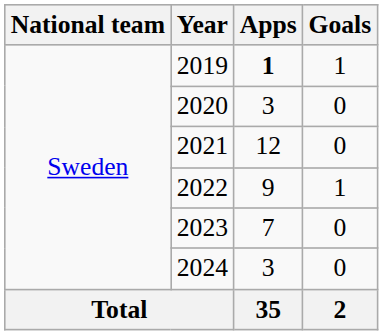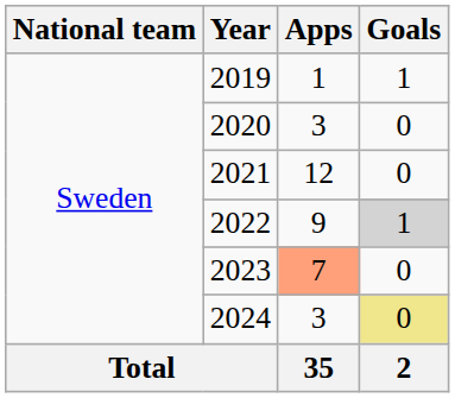2019 | Apps: bold -> normal
2022 | Goals: no background -> lightgrey background
2023 | Apps: no background -> lightsalmon background
2024 | Goals: no background -> khaki background
